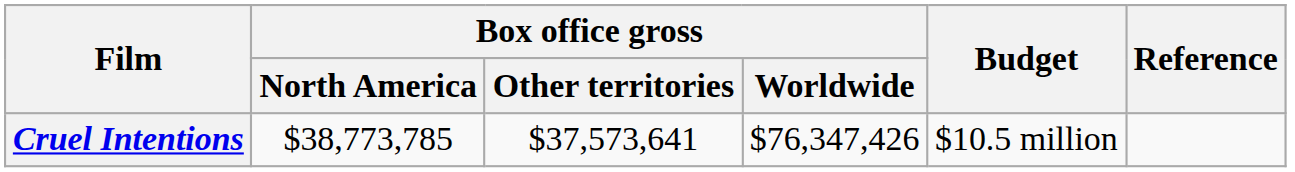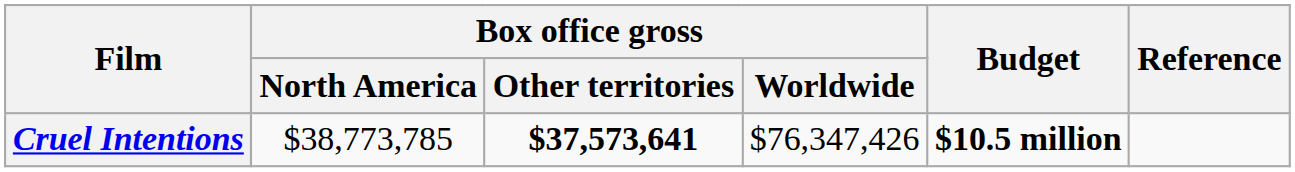Cruel Intentions | Box office gross / Other territories: normal -> bold
Cruel Intentions | Budget: normal -> bold
